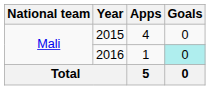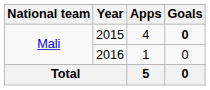2015 | Goals: normal -> bold
2016 | Goals: paleturquoise background -> no background
